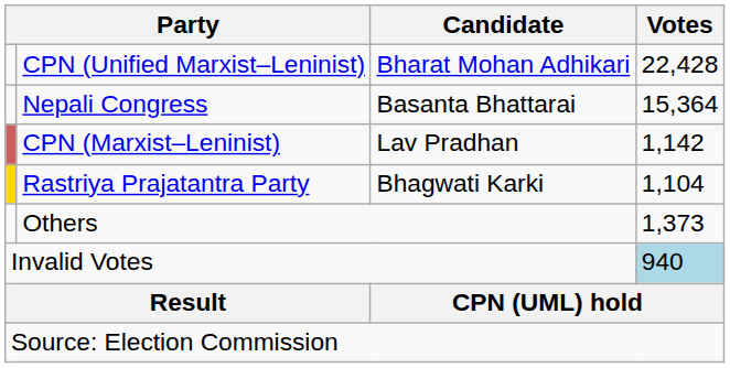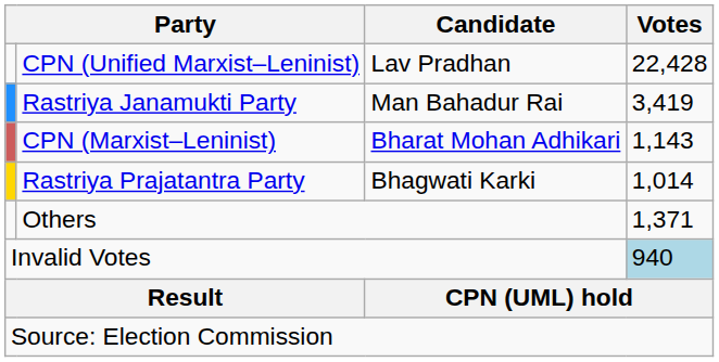CPN (Unified Marxist–Leninist) | Candidate: Bharat Mohan Adhikari -> Lav Pradhan
- row: Nepali Congress | Basanta Bhattarai | 15,364
+ row: Rastriya Janamukti Party | Man Bahadur Rai | 3,419
CPN (Marxist–Leninist) | Candidate: Lav Pradhan -> Bharat Mohan Adhikari
CPN (Marxist–Leninist) | Votes: 1,142 -> 1,143
Rastriya Prajatantra Party | Votes: 1,104 -> 1,014
Others | Votes: 1,373 -> 1,371
